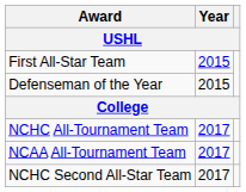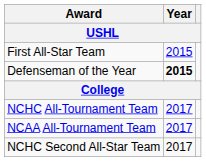Defenseman of the Year | Year: normal -> bold
